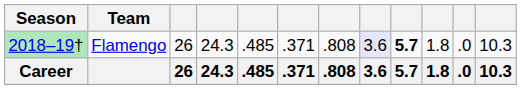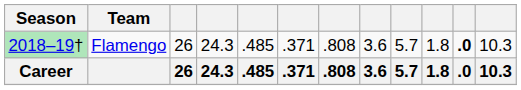Flamengo | column 8: lavender background -> no background
Flamengo | column 9: bold -> normal
Flamengo | column 11: normal -> bold
